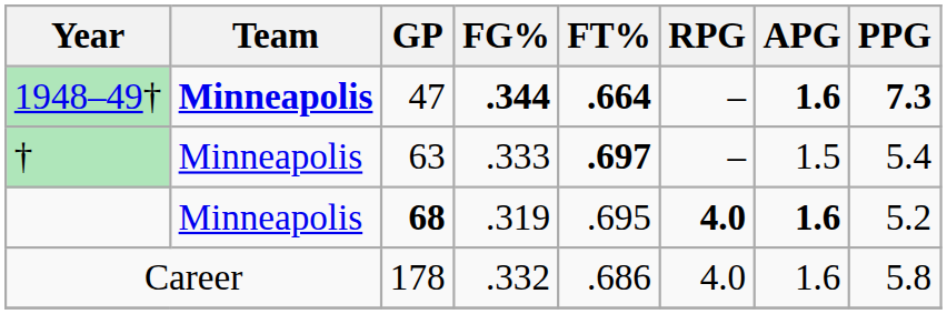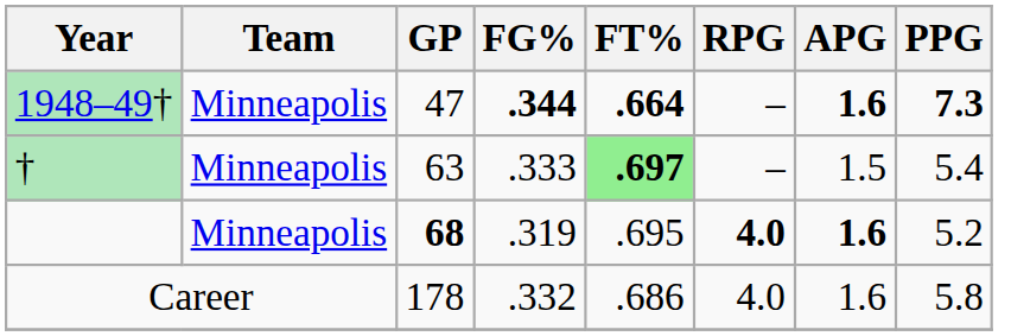1948–49† | Team: bold -> normal
† | FT%: no background -> lightgreen background
